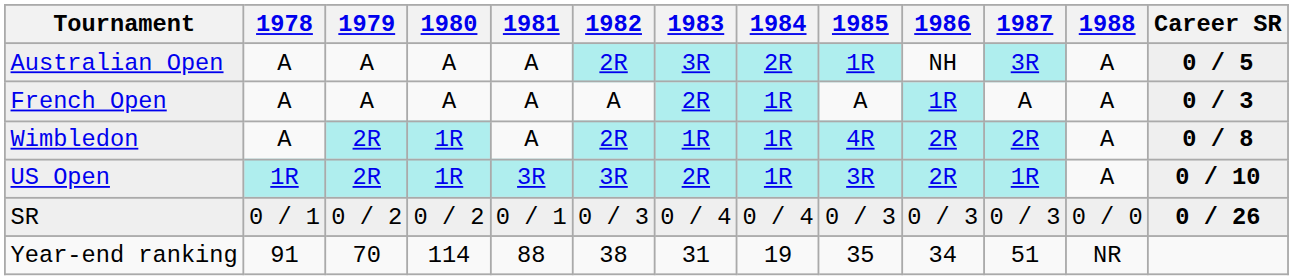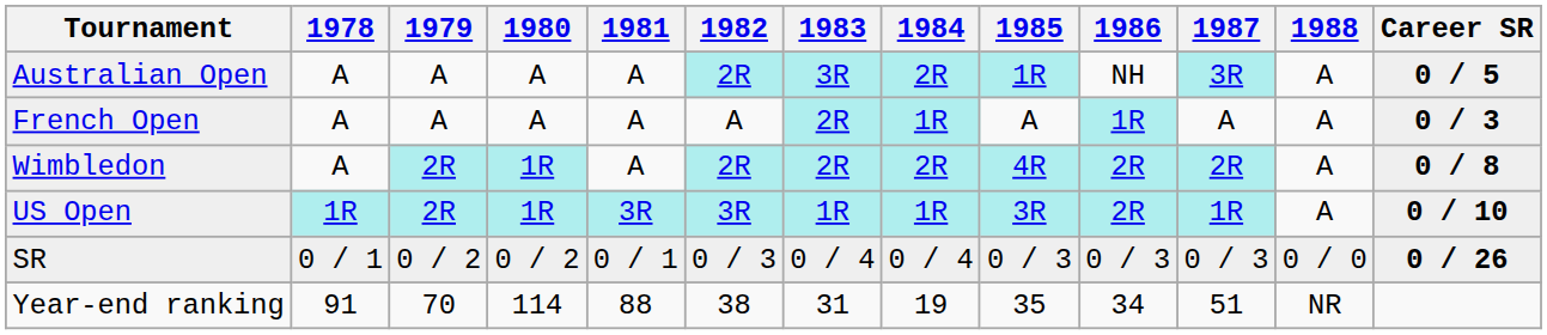Wimbledon | 1983: 1R -> 2R
Wimbledon | 1984: 1R -> 2R
US Open | 1983: 2R -> 1R
